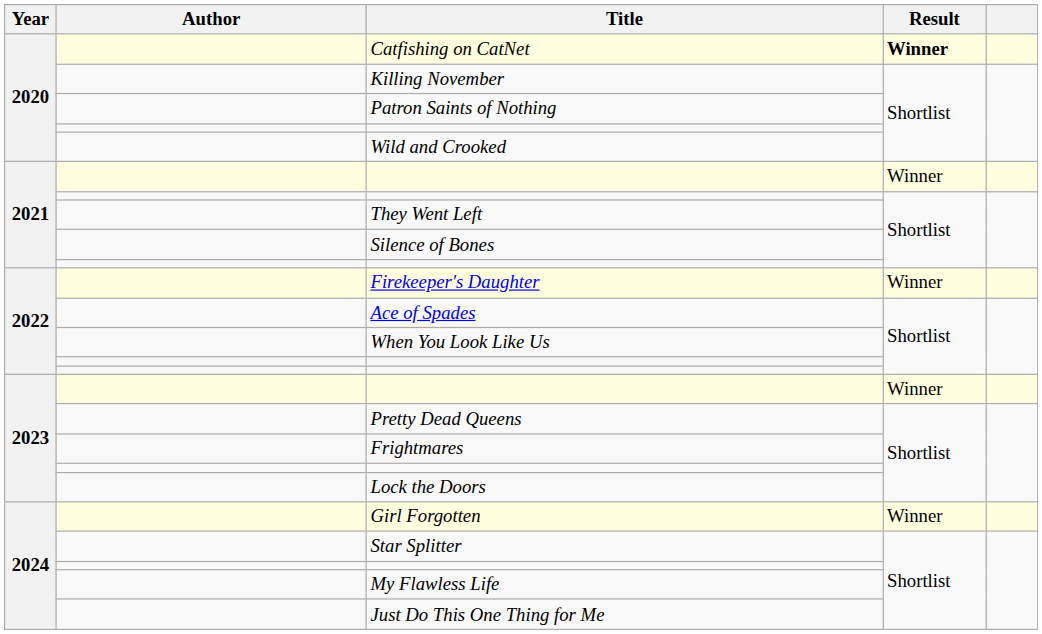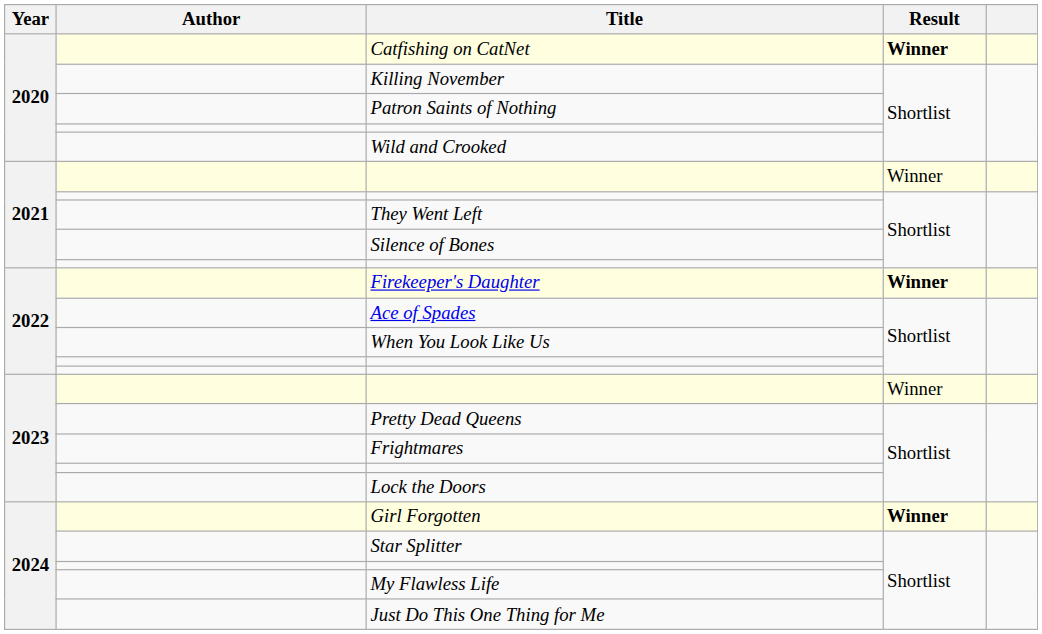Firekeeper's Daughter | Result: normal -> bold
Girl Forgotten | Result: normal -> bold
